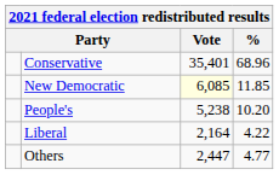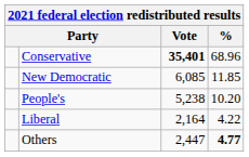Conservative | Vote: normal -> bold
New Democratic | Vote: lightyellow background -> no background
Others | %: normal -> bold
